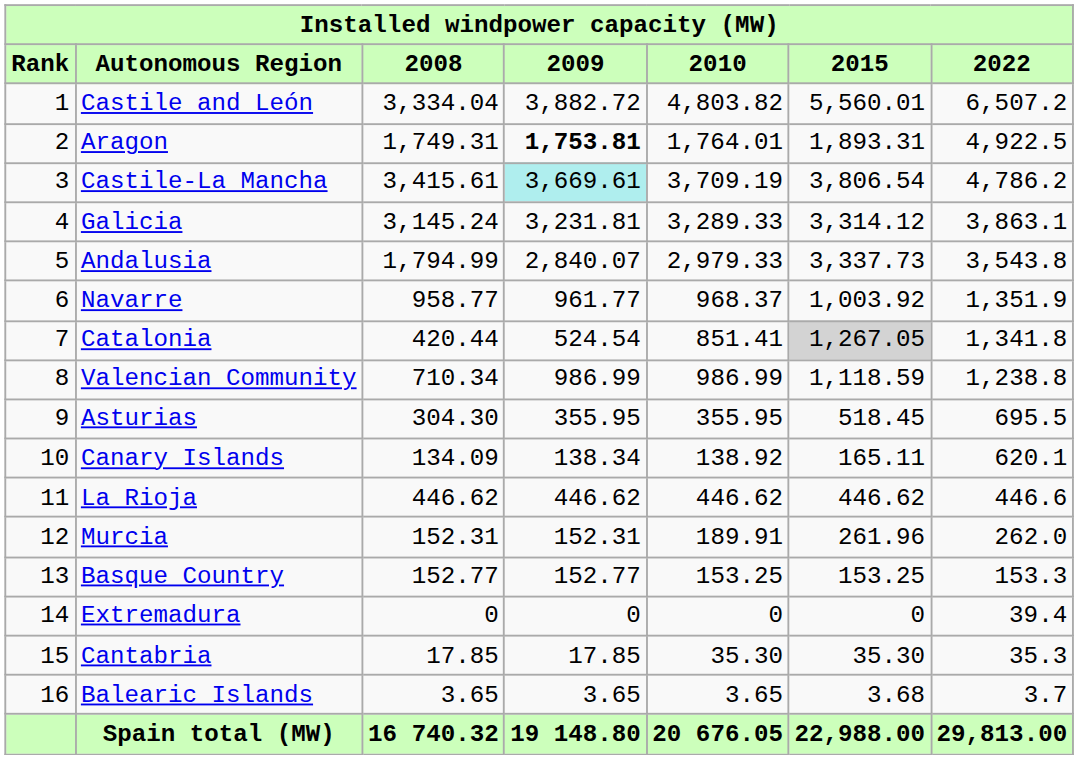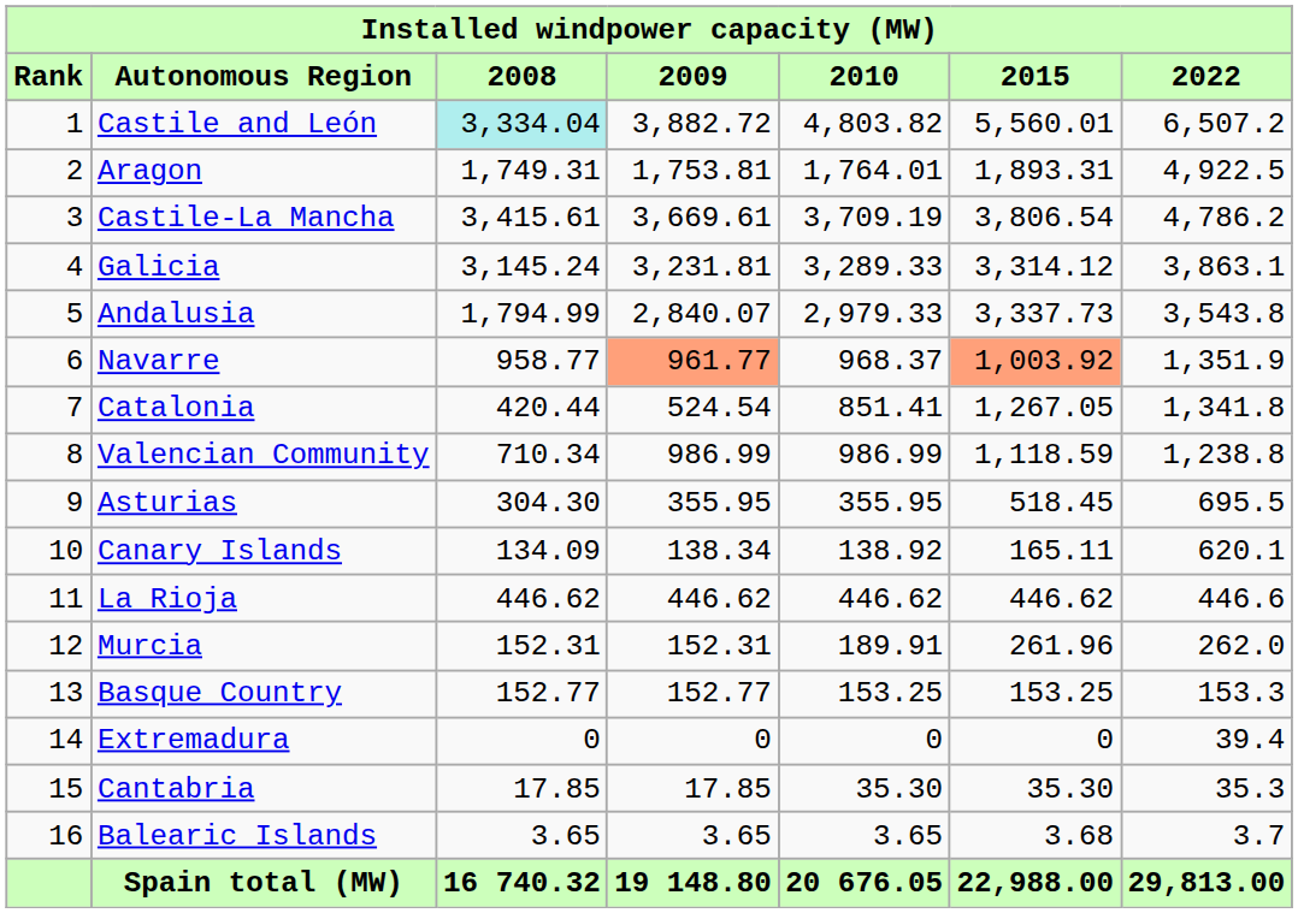Castile and León | 2008: no background -> paleturquoise background
Aragon | 2009: bold -> normal
Castile-La Mancha | 2009: paleturquoise background -> no background
Navarre | 2009: no background -> lightsalmon background
Navarre | 2015: no background -> lightsalmon background
Catalonia | 2015: lightgrey background -> no background
